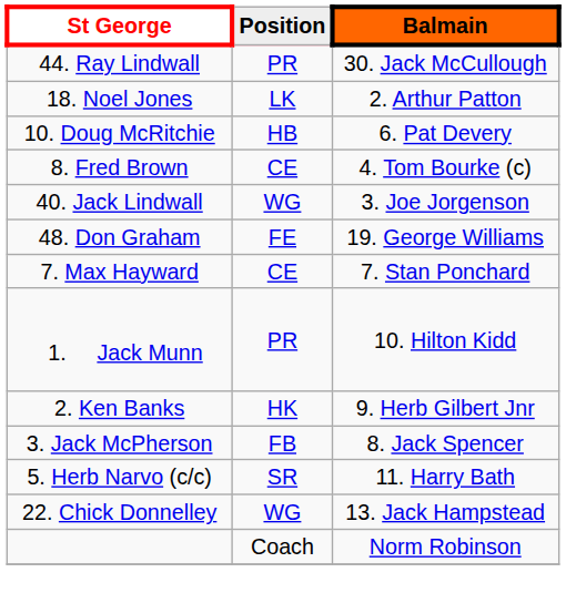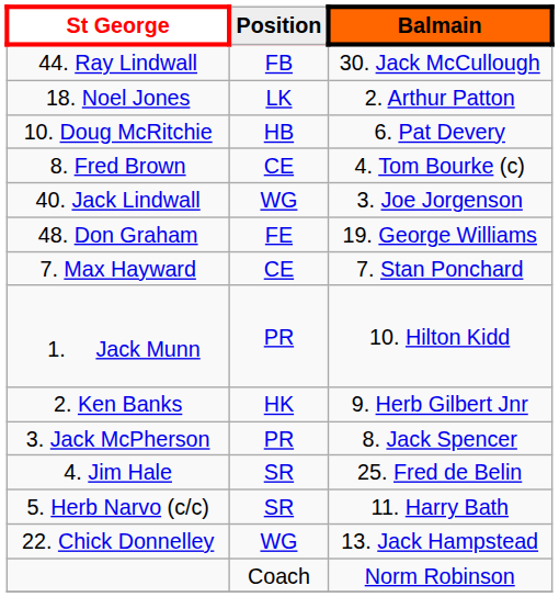44. Ray Lindwall | Position: PR -> FB
3. Jack McPherson | Position: FB -> PR
+ row: 4. Jim Hale | SR | 25. Fred de Belin
